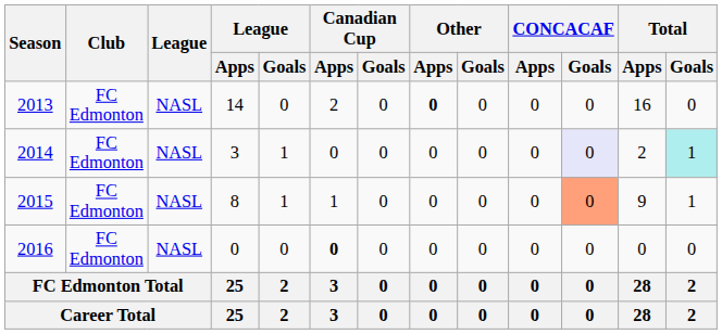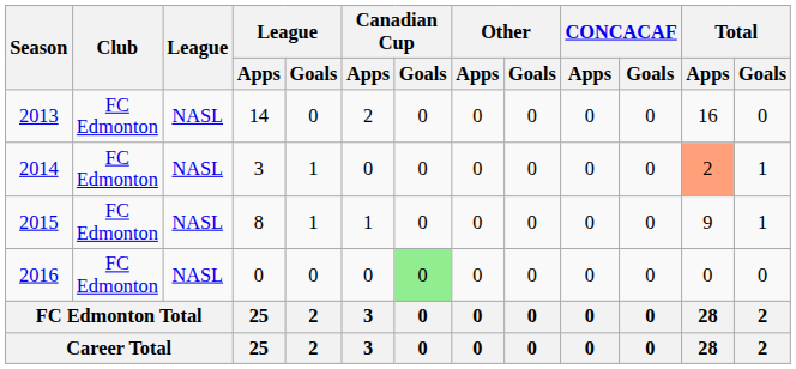2013 | Other / Apps: bold -> normal
2014 | CONCACAF / Goals: lavender background -> no background
2014 | Total / Apps: no background -> lightsalmon background
2014 | Total / Goals: paleturquoise background -> no background
2015 | CONCACAF / Goals: lightsalmon background -> no background
2016 | Canadian Cup / Apps: bold -> normal
2016 | Canadian Cup / Goals: no background -> lightgreen background
